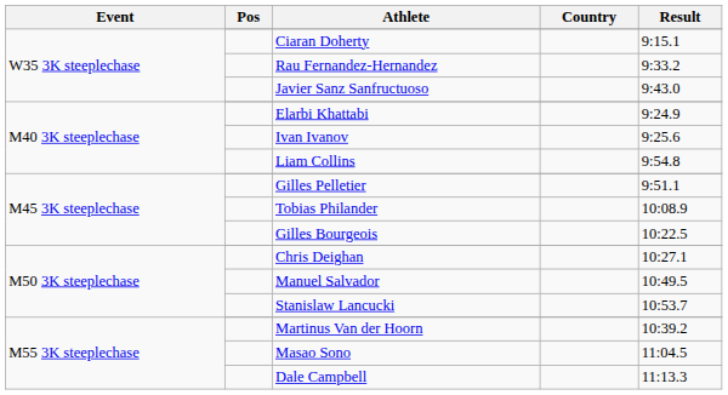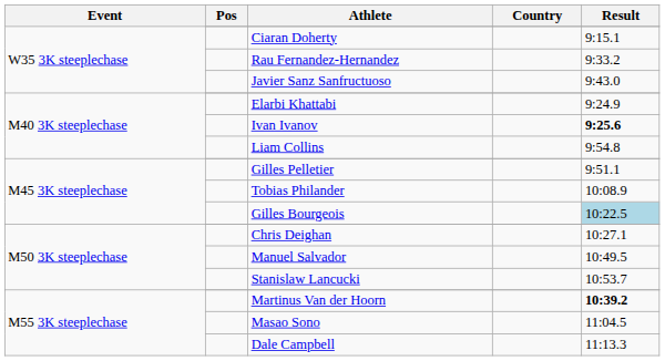Ivan Ivanov | Result: normal -> bold
Gilles Bourgeois | Result: no background -> lightblue background
Martinus Van der Hoorn | Result: normal -> bold
